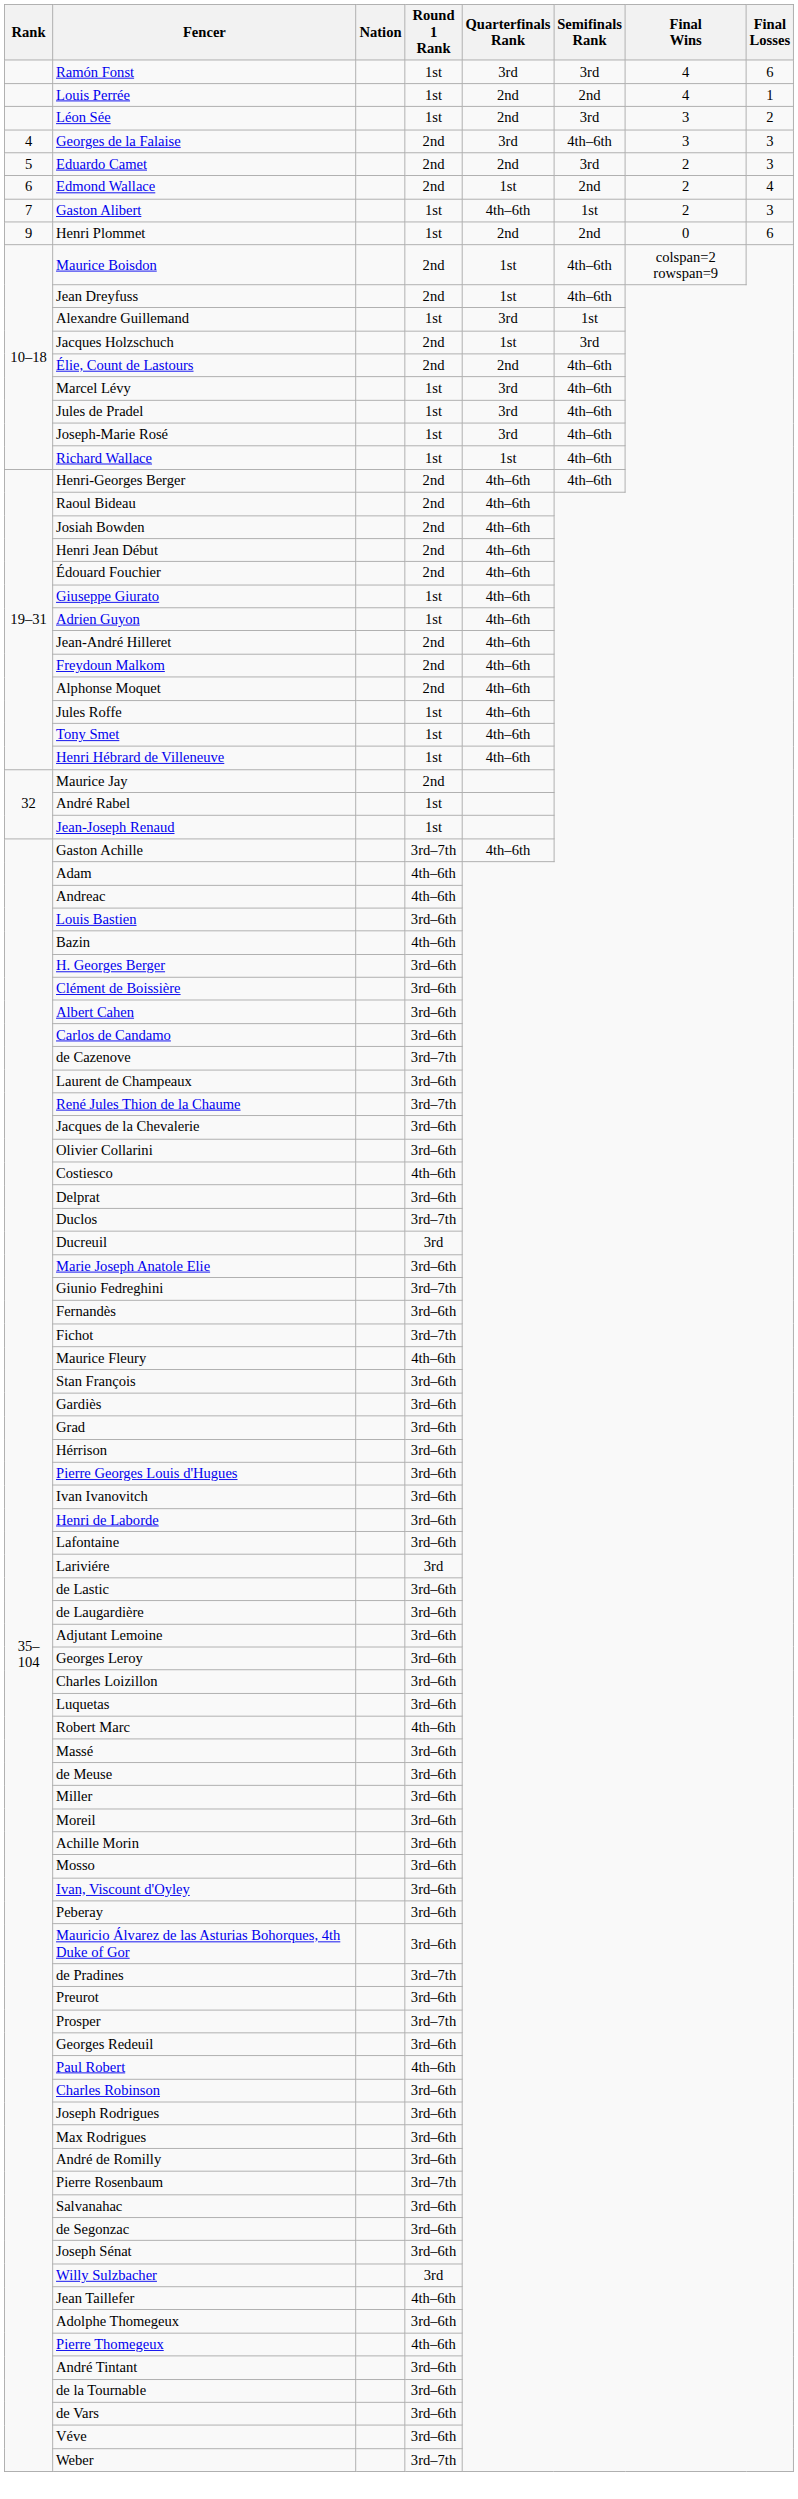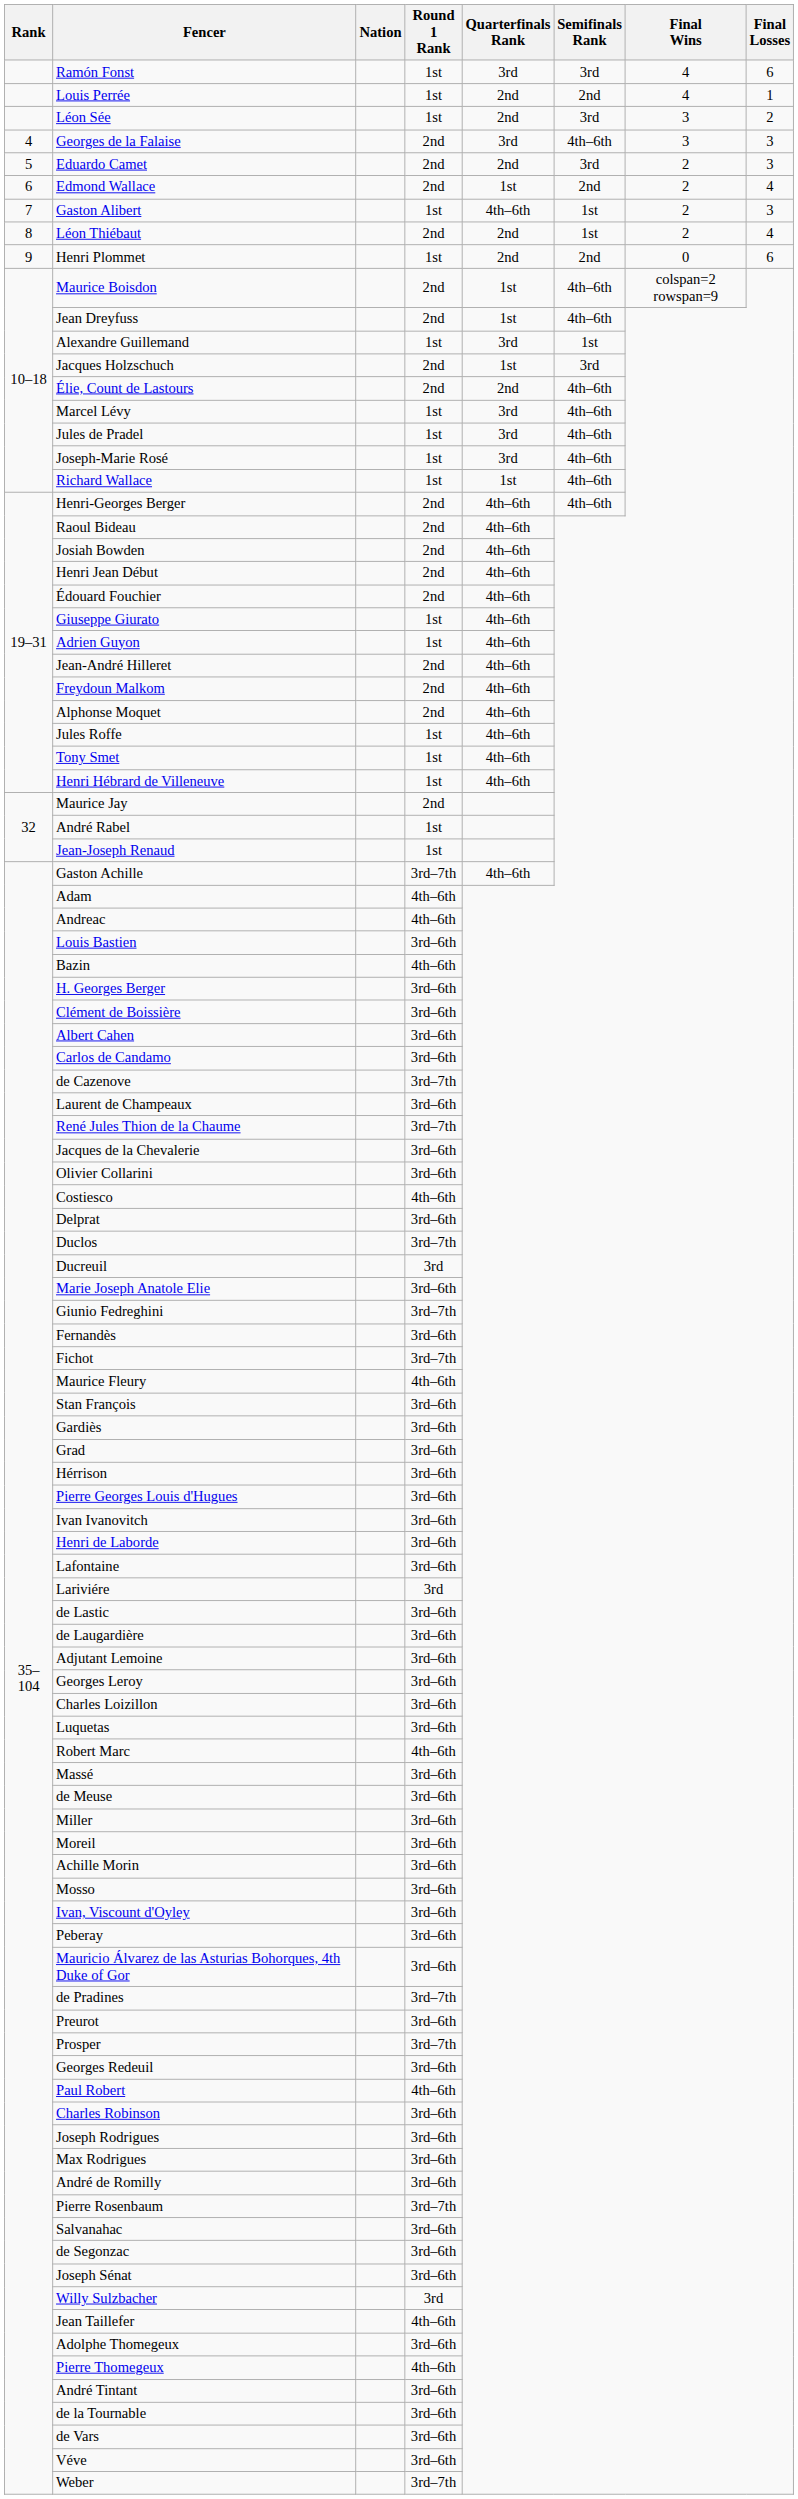+ row: 8 | Léon Thiébaut | 2nd | 2nd | 1st | 2 | 4
